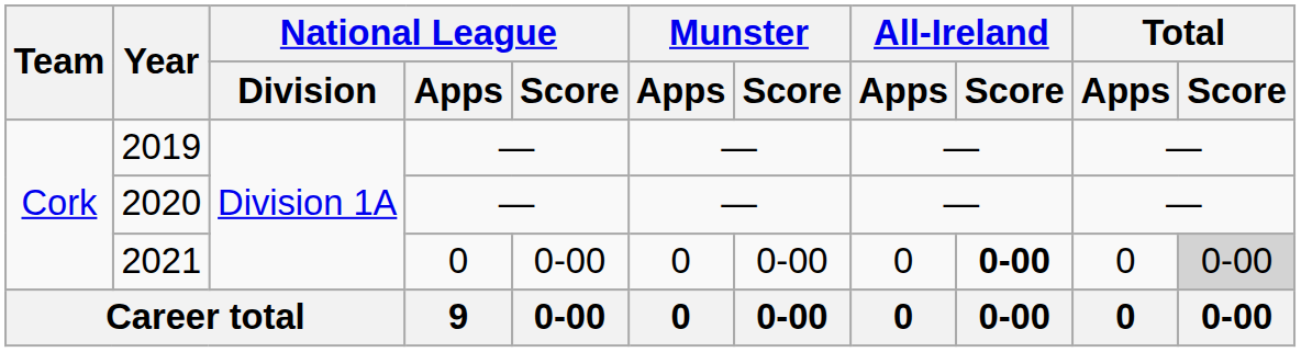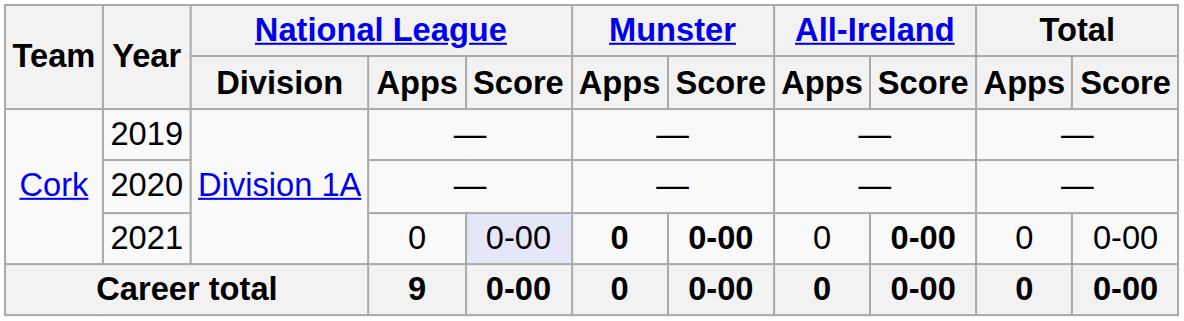2021 | National League / Score: no background -> lavender background
2021 | Munster / Apps: normal -> bold
2021 | Munster / Score: normal -> bold
2021 | Total / Score: lightgrey background -> no background
